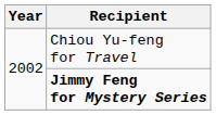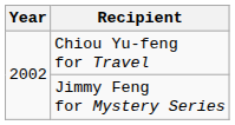Jimmy Feng for Mystery Series | Recipient: bold -> normal
